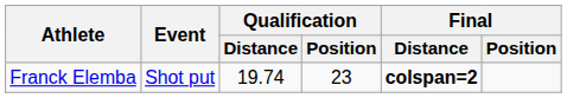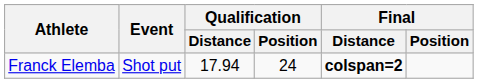Franck Elemba | Qualification / Distance: 19.74 -> 17.94
Franck Elemba | Qualification / Position: 23 -> 24
